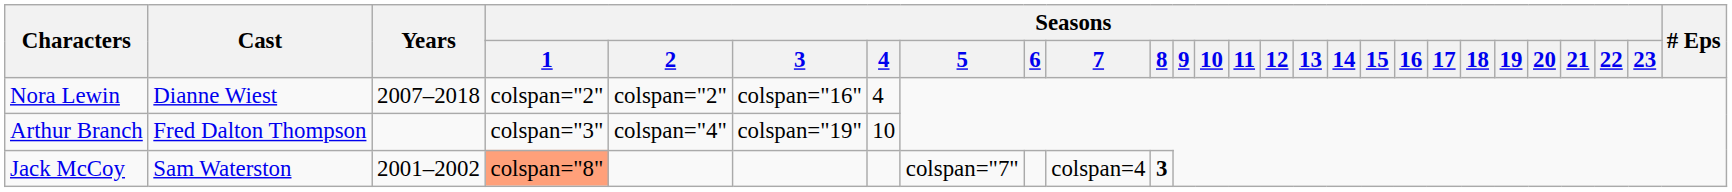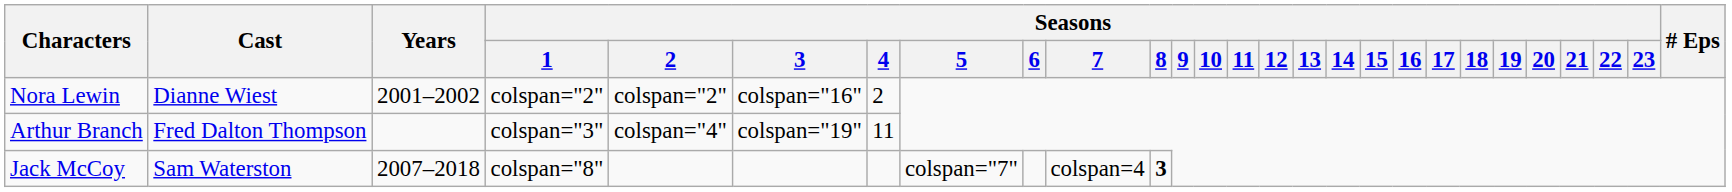Nora Lewin | Years: 2007–2018 -> 2001–2002
Nora Lewin | Seasons / 4: 4 -> 2
Arthur Branch | Seasons / 4: 10 -> 11
Jack McCoy | Years: 2001–2002 -> 2007–2018
Jack McCoy | Seasons / 1: lightsalmon background -> no background
